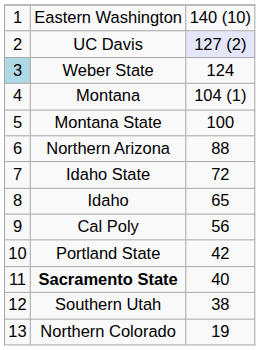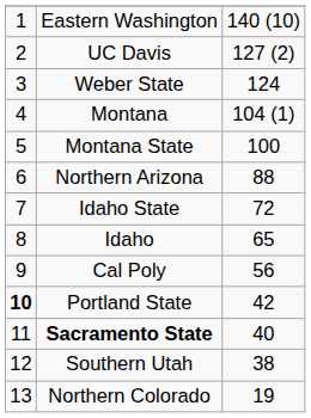UC Davis | column 3: lavender background -> no background
Weber State | column 1: lightblue background -> no background
Portland State | column 1: normal -> bold
